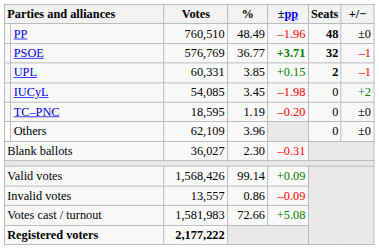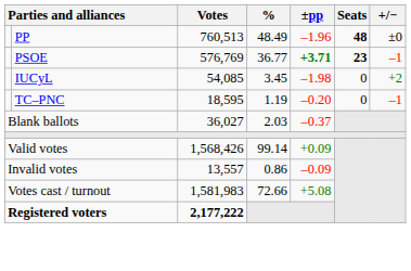PP | Votes: 760,510 -> 760,513
PSOE | Seats: 32 -> 23
- row: UPL | 60,331 | 3.85 | +0.15 | 2 | –1
TC–PNC | +/−: ±0 -> –1
- row: Others | 62,109 | 3.96 | 0 | ±0
Blank ballots | %: 2.30 -> 2.03
Blank ballots | ±pp: –0.31 -> –0.37
